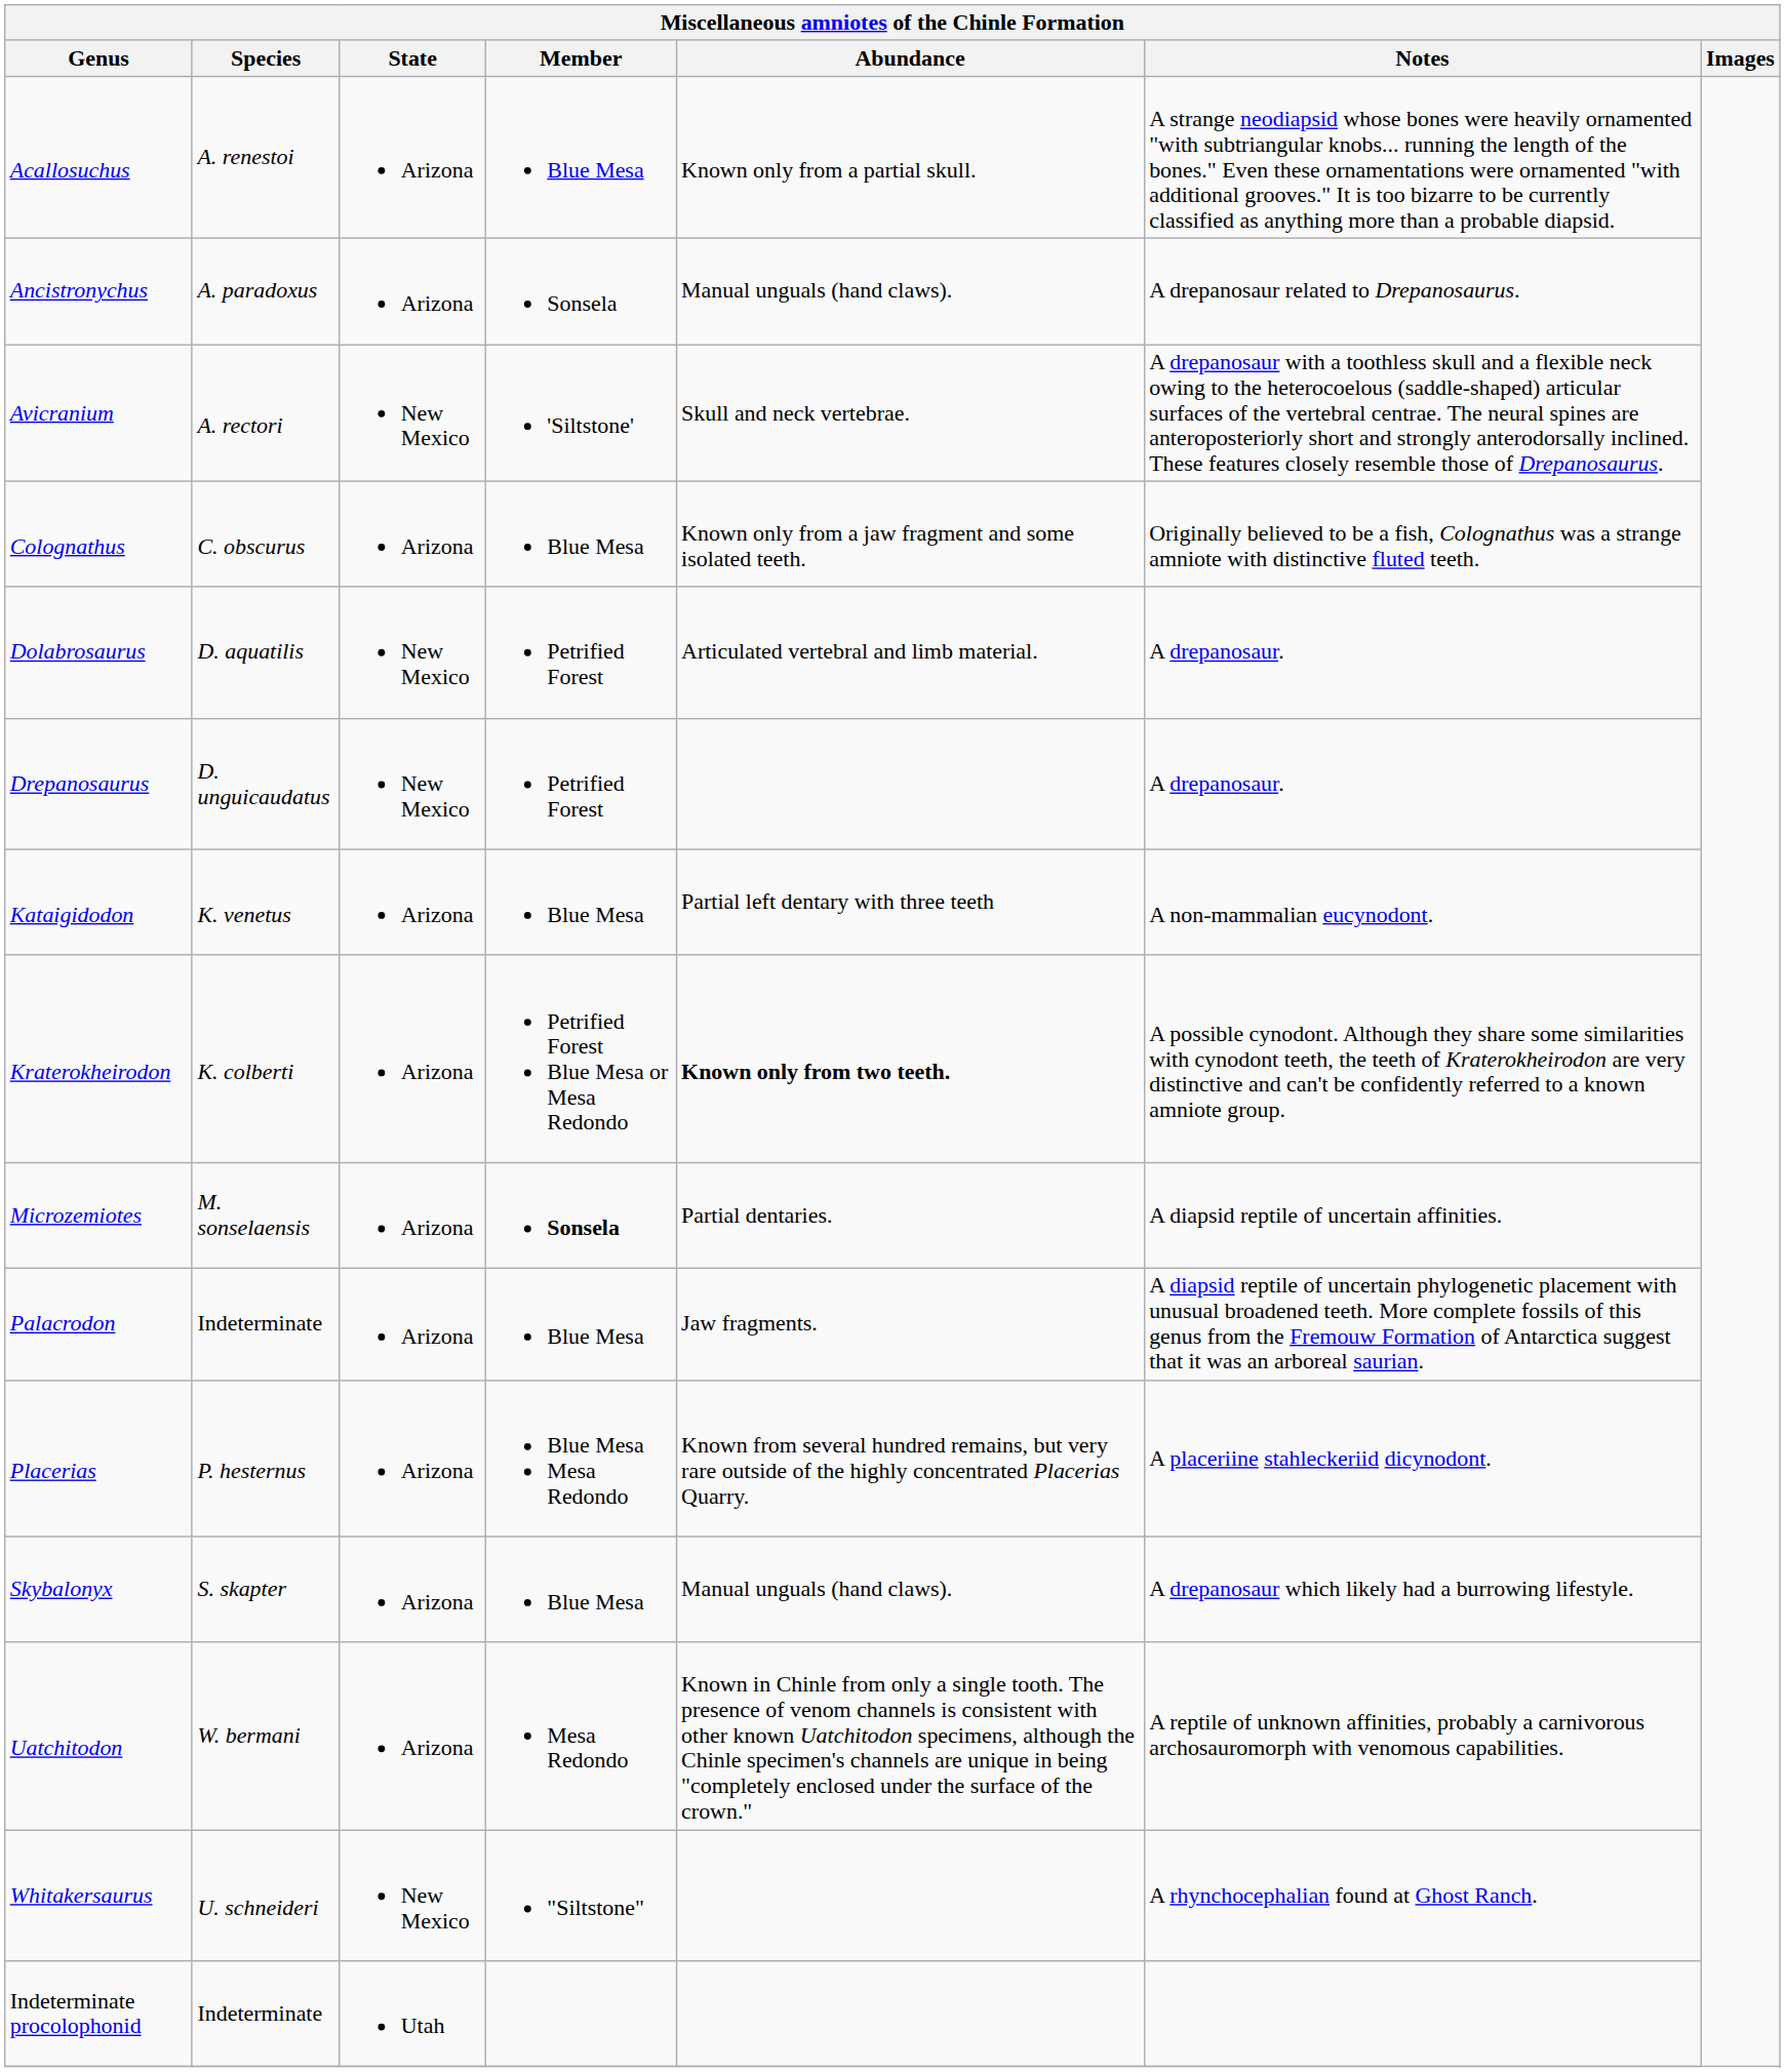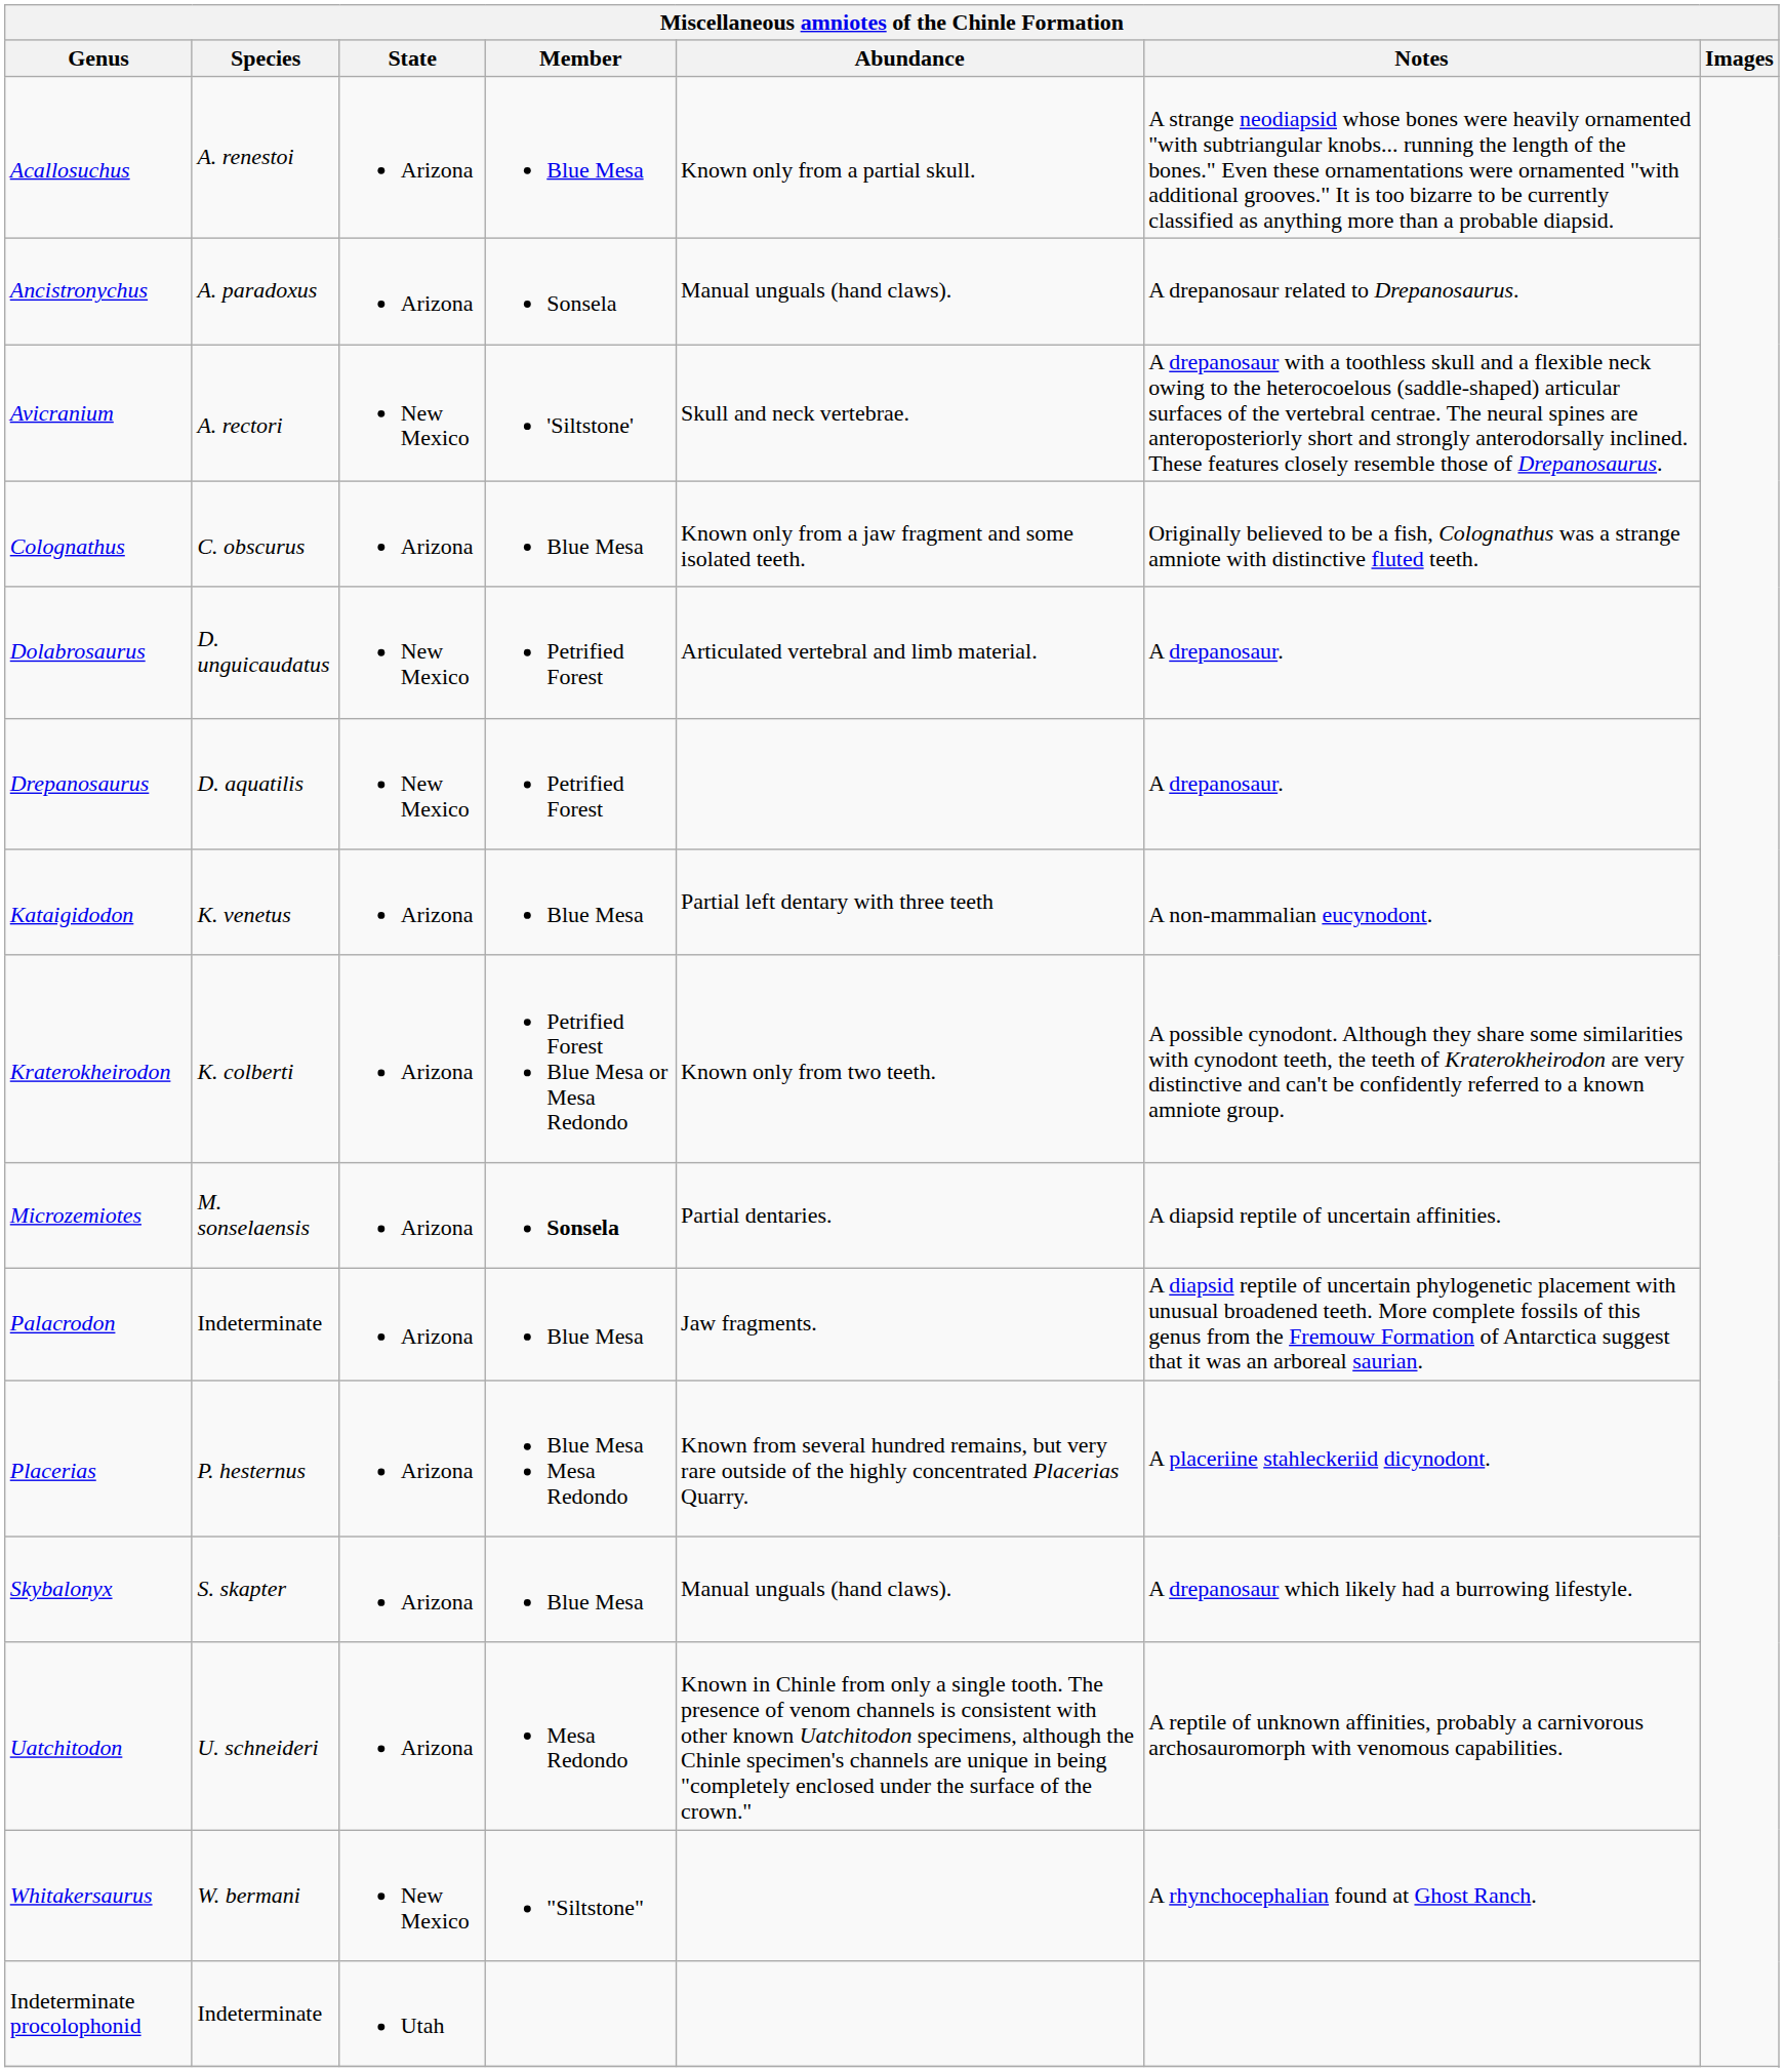Dolabrosaurus | Species: D. aquatilis -> D. unguicaudatus
Drepanosaurus | Species: D. unguicaudatus -> D. aquatilis
Kraterokheirodon | Abundance: bold -> normal
Uatchitodon | Species: W. bermani -> U. schneideri
Whitakersaurus | Species: U. schneideri -> W. bermani
